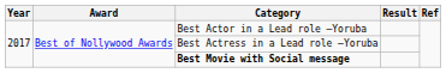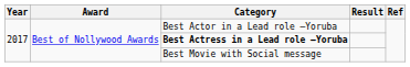Best Actress in a Lead role –Yoruba | Category: normal -> bold
Best Movie with Social message | Category: bold -> normal
